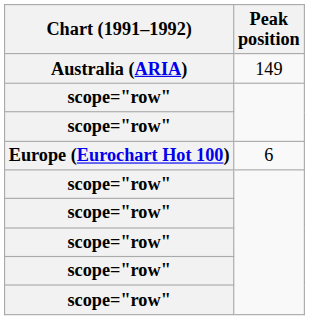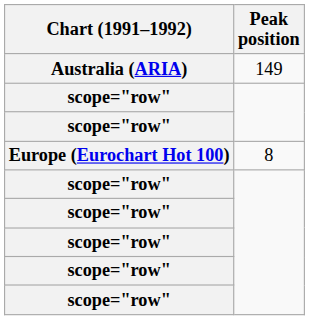Europe (Eurochart Hot 100) | Peak position: 6 -> 8
